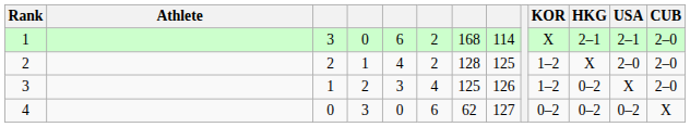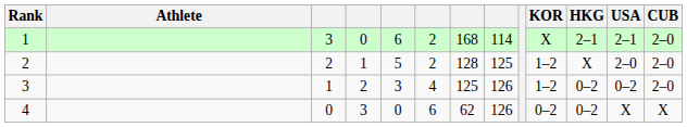row 3 | column 5: 4 -> 5
row 4 | USA: X -> 0–2
row 5 | column 8: 127 -> 126
row 5 | USA: 0–2 -> X
